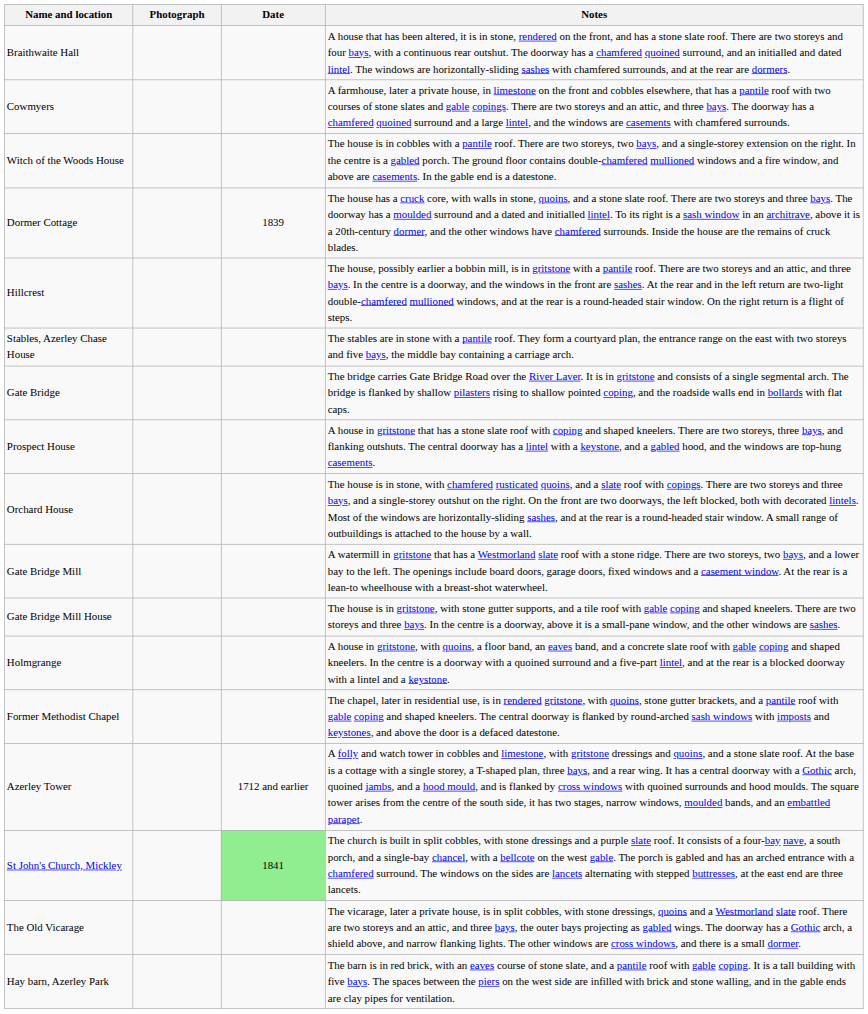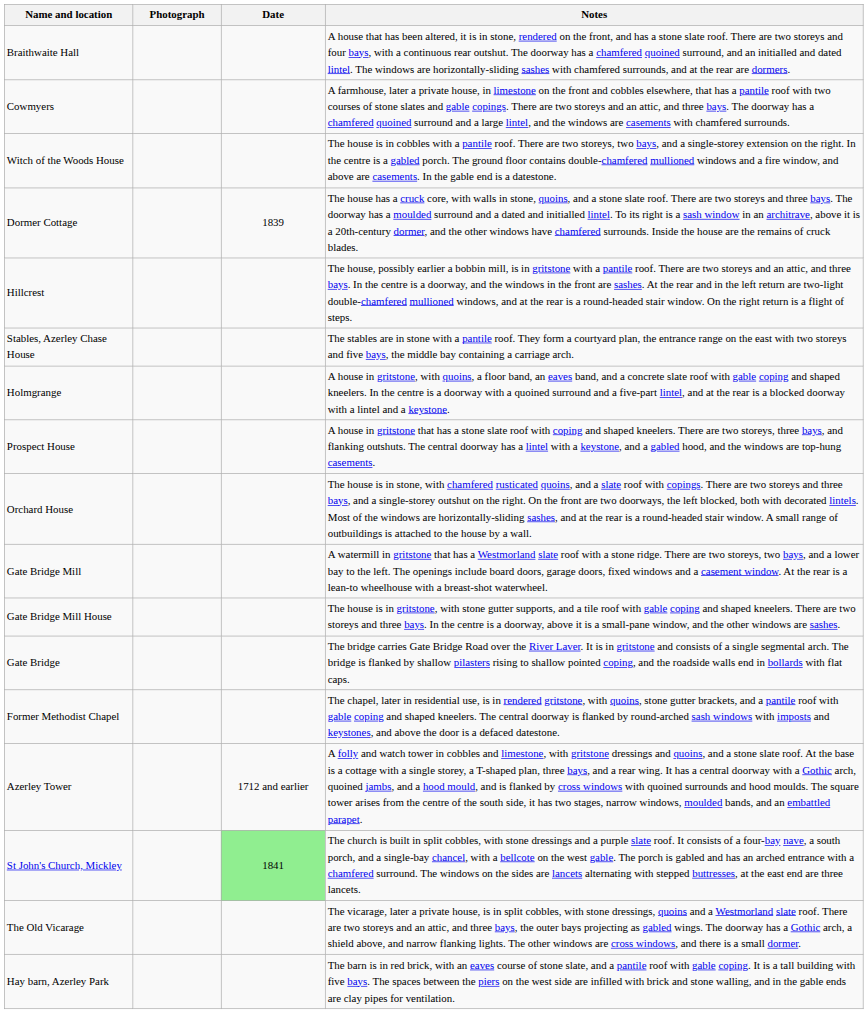rows swapped: Gate Bridge <-> Holmgrange
